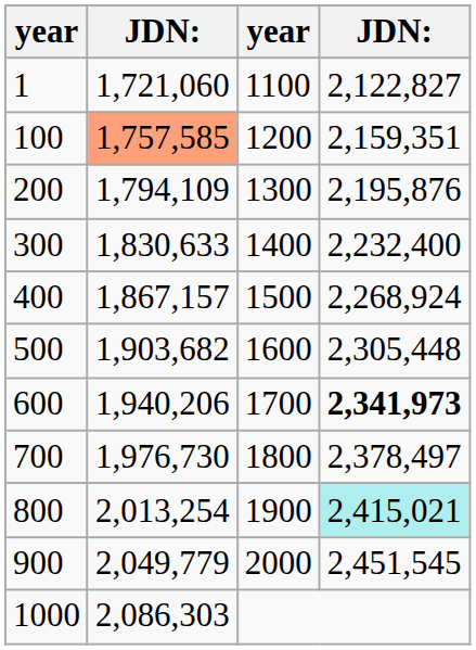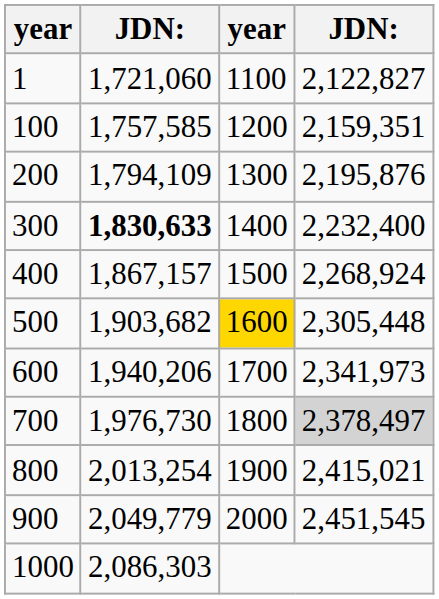100 | column 2: lightsalmon background -> no background
300 | column 2: normal -> bold
500 | column 3: no background -> gold background
600 | column 4: bold -> normal
700 | column 4: no background -> lightgrey background
800 | column 4: paleturquoise background -> no background
